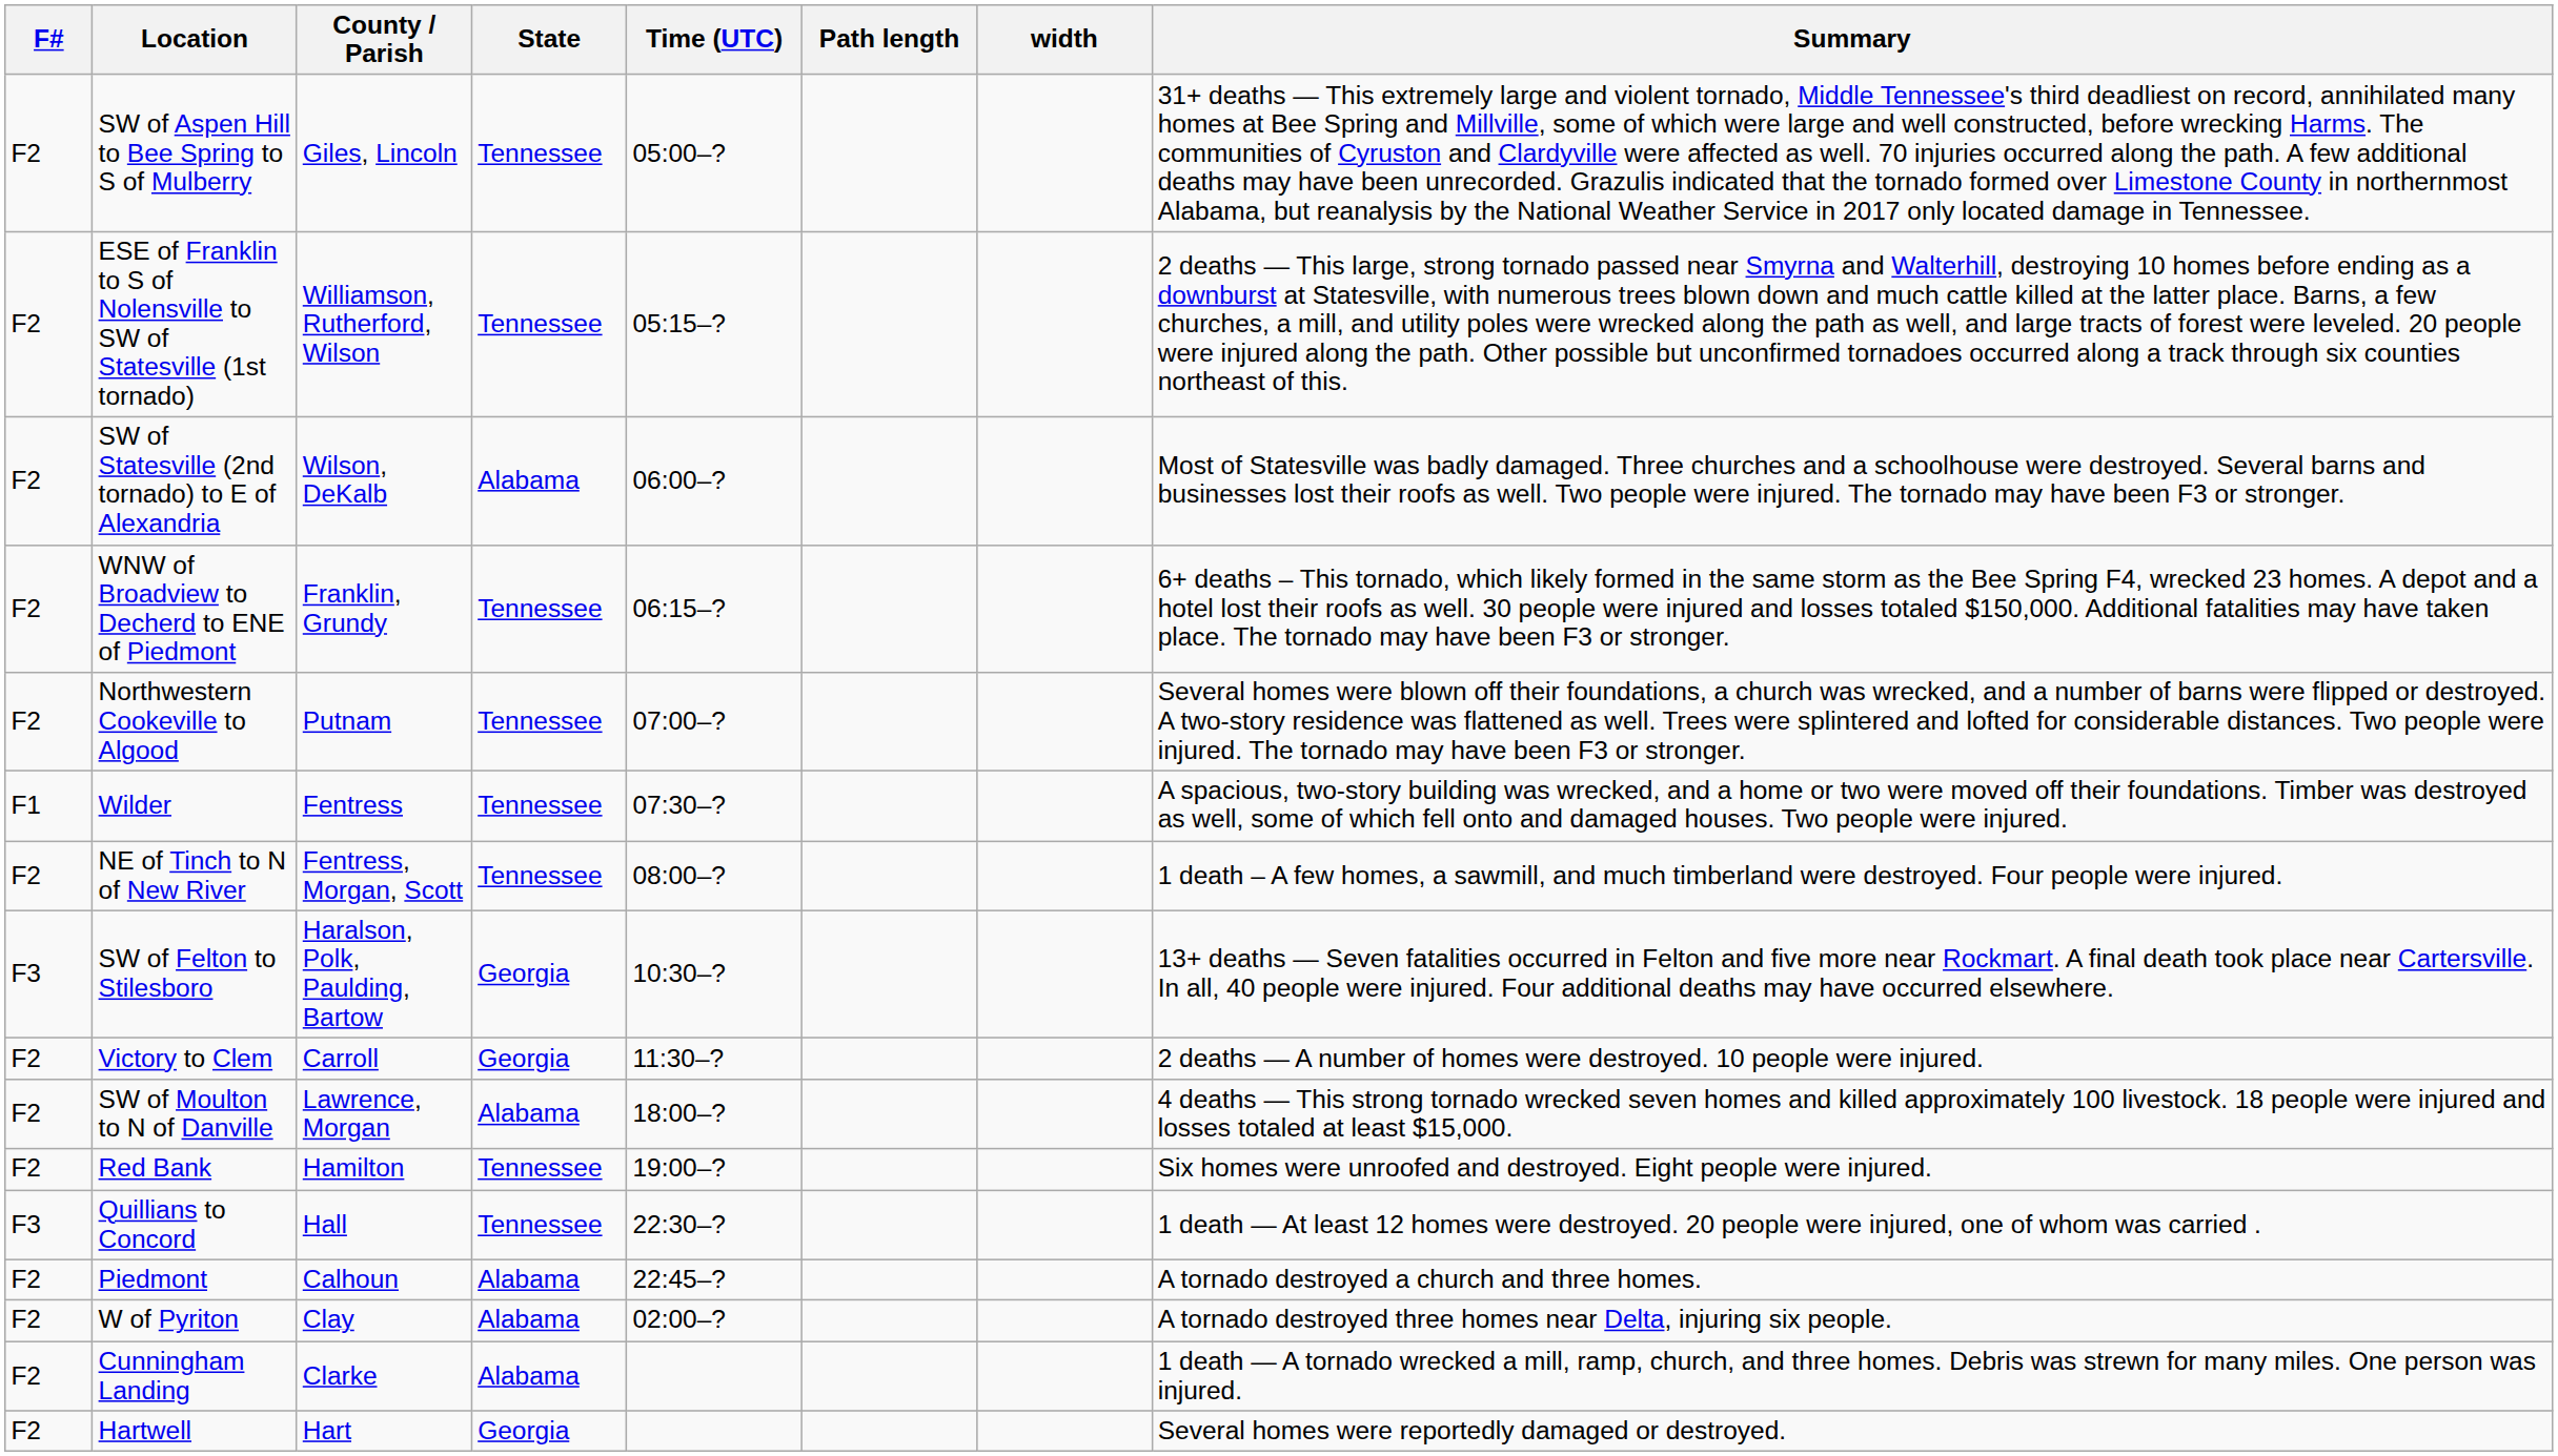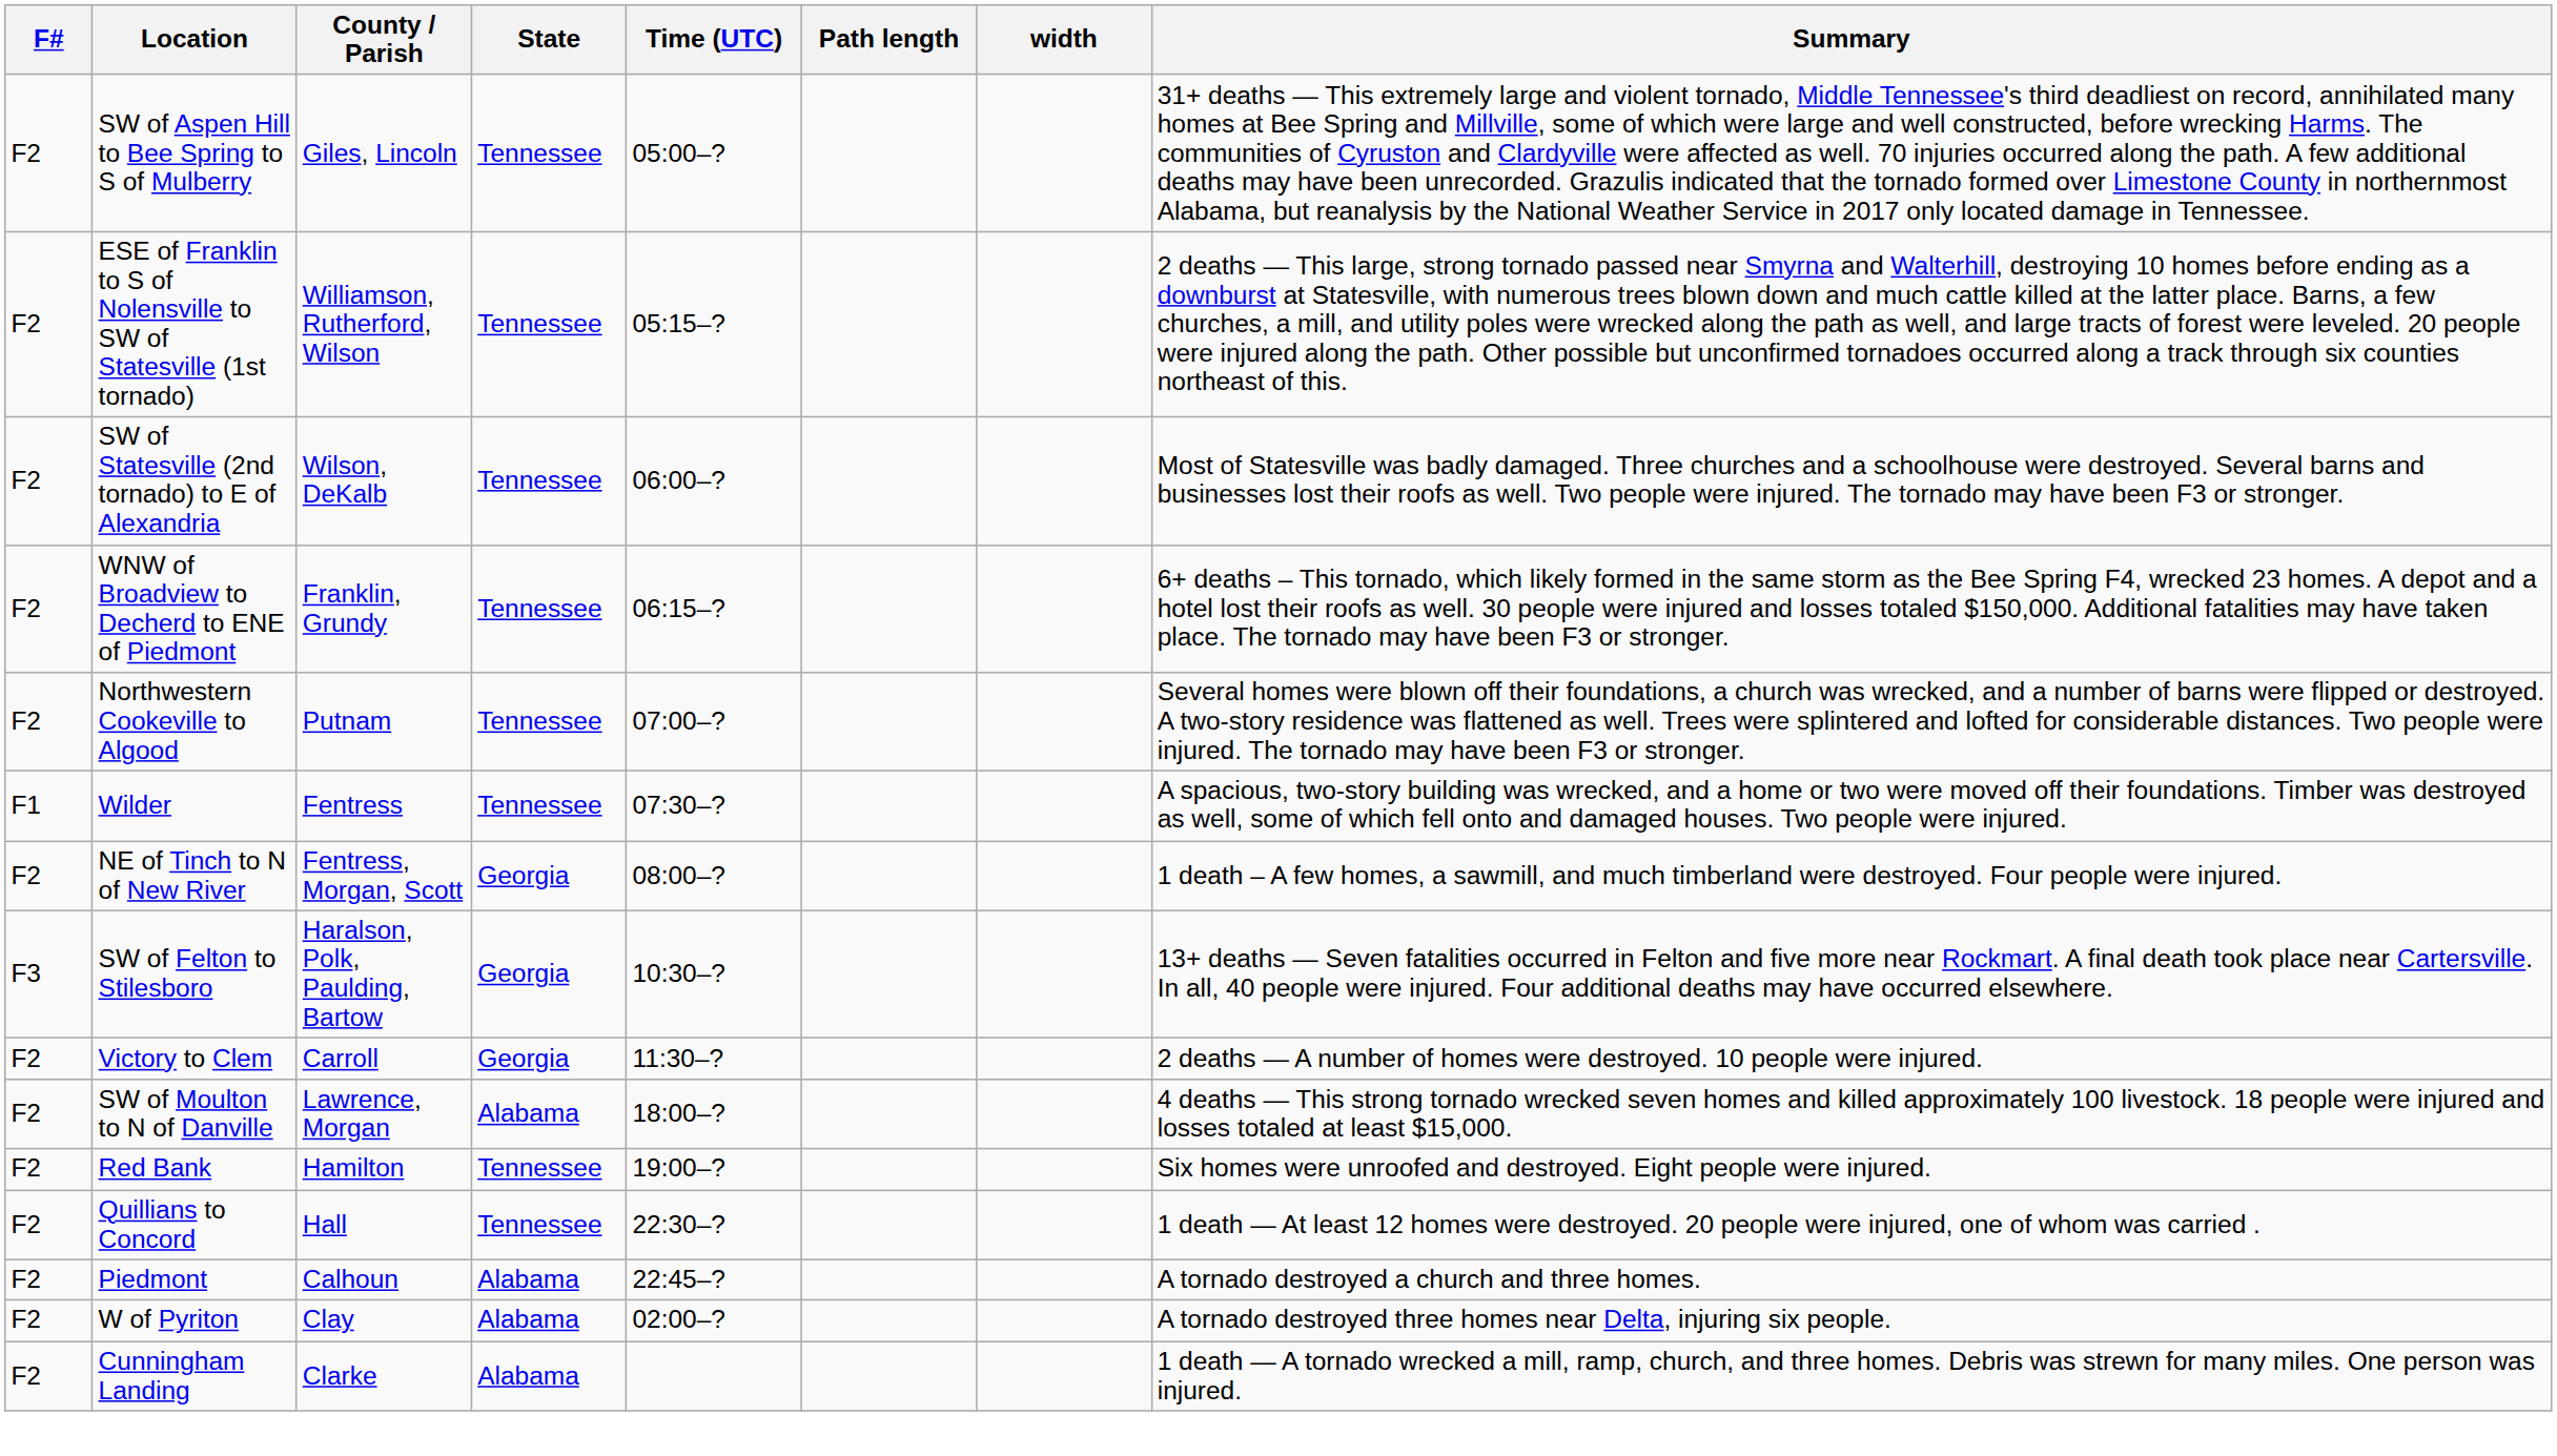SW of Statesville (2nd tornado) to E of Alexandria | State: Alabama -> Tennessee
NE of Tinch to N of New River | State: Tennessee -> Georgia
Quillians to Concord | F#: F3 -> F2
- row: F2 | Hartwell | Hart | Georgia | Several homes were reportedly damaged or destroyed.
